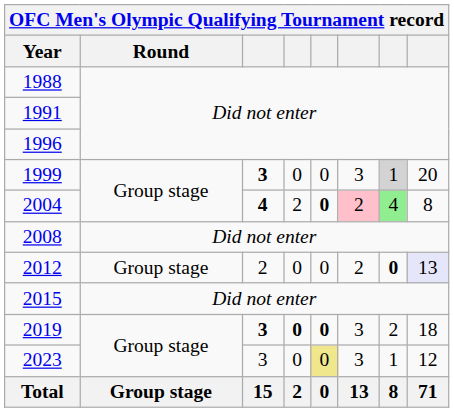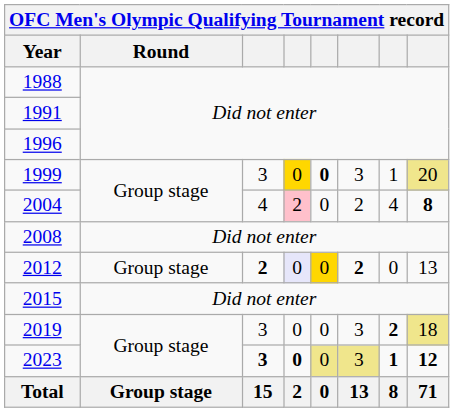1999 | column 3: bold -> normal
1999 | column 4: no background -> gold background
1999 | column 5: normal -> bold
1999 | column 7: lightgrey background -> no background
1999 | column 8: no background -> khaki background
2004 | column 3: bold -> normal
2004 | column 4: no background -> pink background
2004 | column 5: bold -> normal
2004 | column 6: pink background -> no background
2004 | column 7: lightgreen background -> no background
2004 | column 8: normal -> bold
2012 | column 3: normal -> bold
2012 | column 4: no background -> lavender background
2012 | column 5: no background -> gold background
2012 | column 6: normal -> bold
2012 | column 7: bold -> normal
2012 | column 8: lavender background -> no background
2019 | column 3: bold -> normal
2019 | column 4: bold -> normal
2019 | column 5: bold -> normal
2019 | column 7: normal -> bold
2019 | column 8: no background -> khaki background
2023 | column 3: normal -> bold
2023 | column 4: normal -> bold
2023 | column 6: no background -> khaki background
2023 | column 7: normal -> bold
2023 | column 8: normal -> bold
